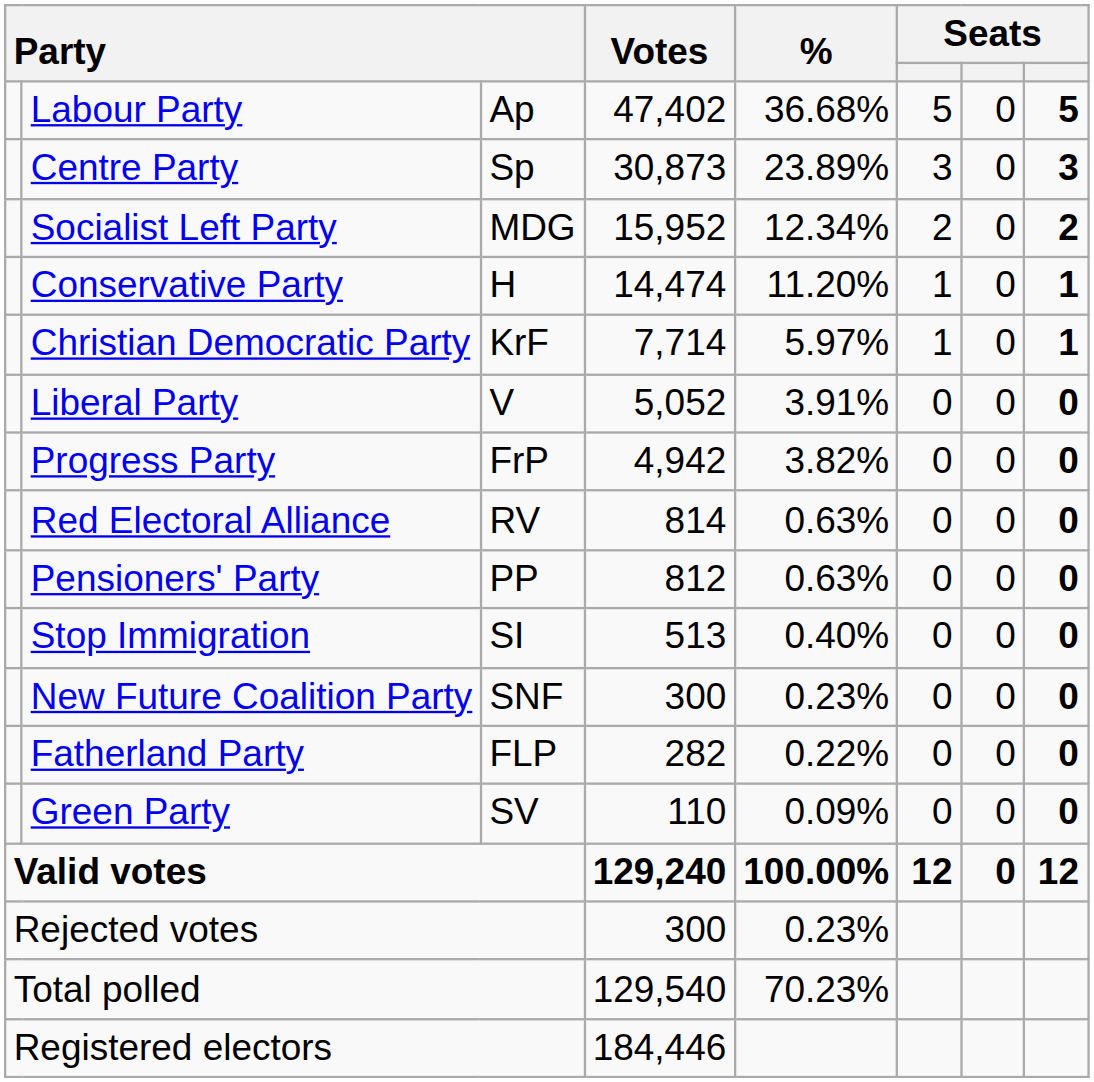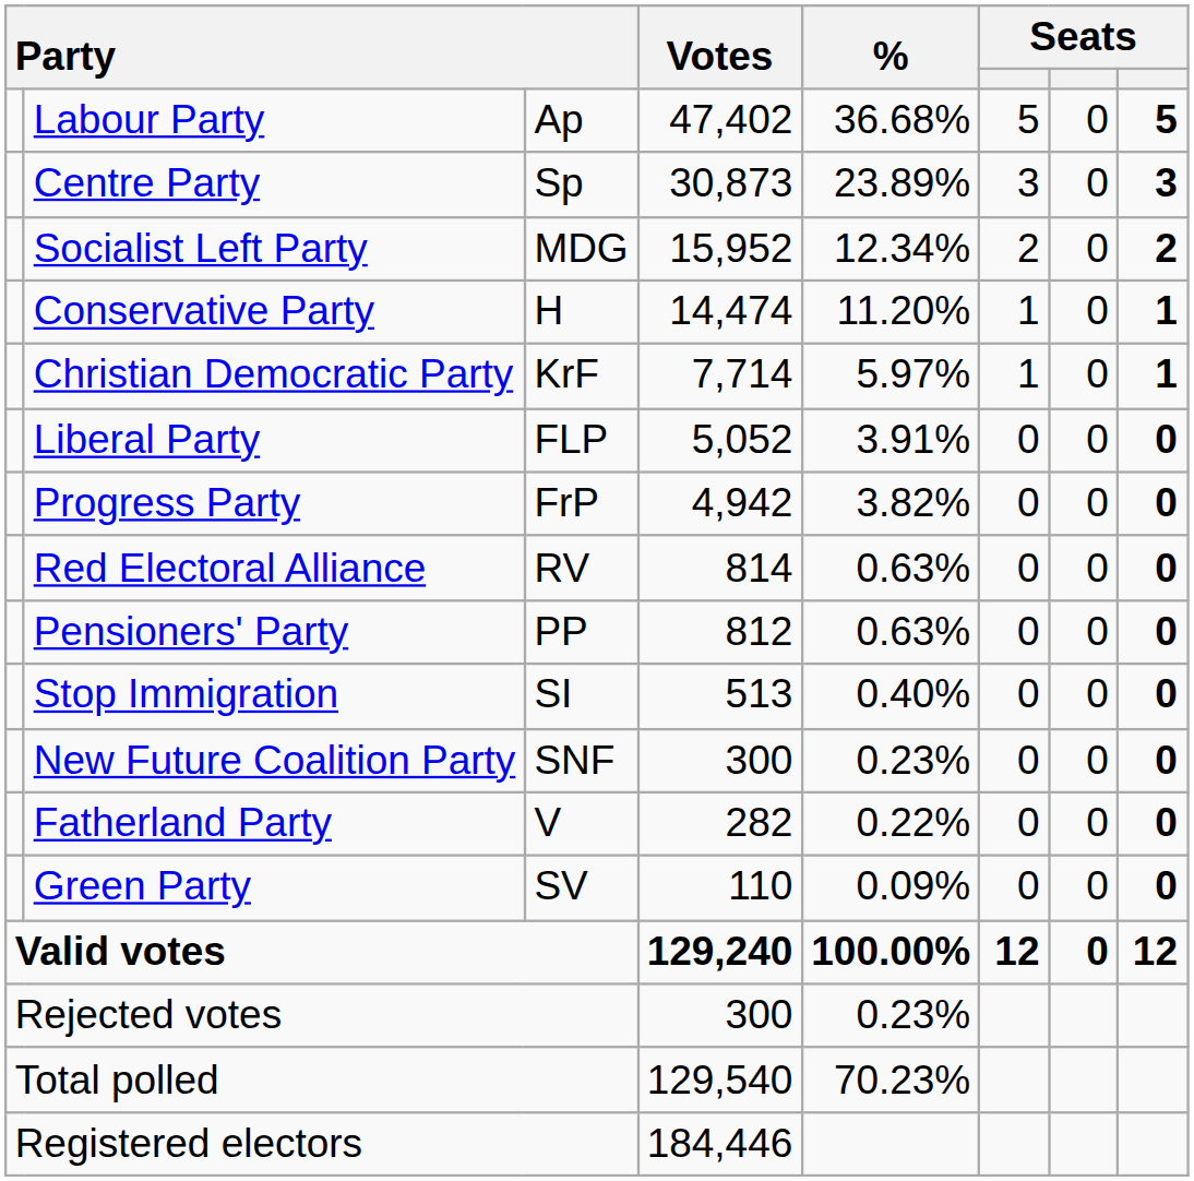Liberal Party | column 3: V -> FLP
Fatherland Party | column 3: FLP -> V
